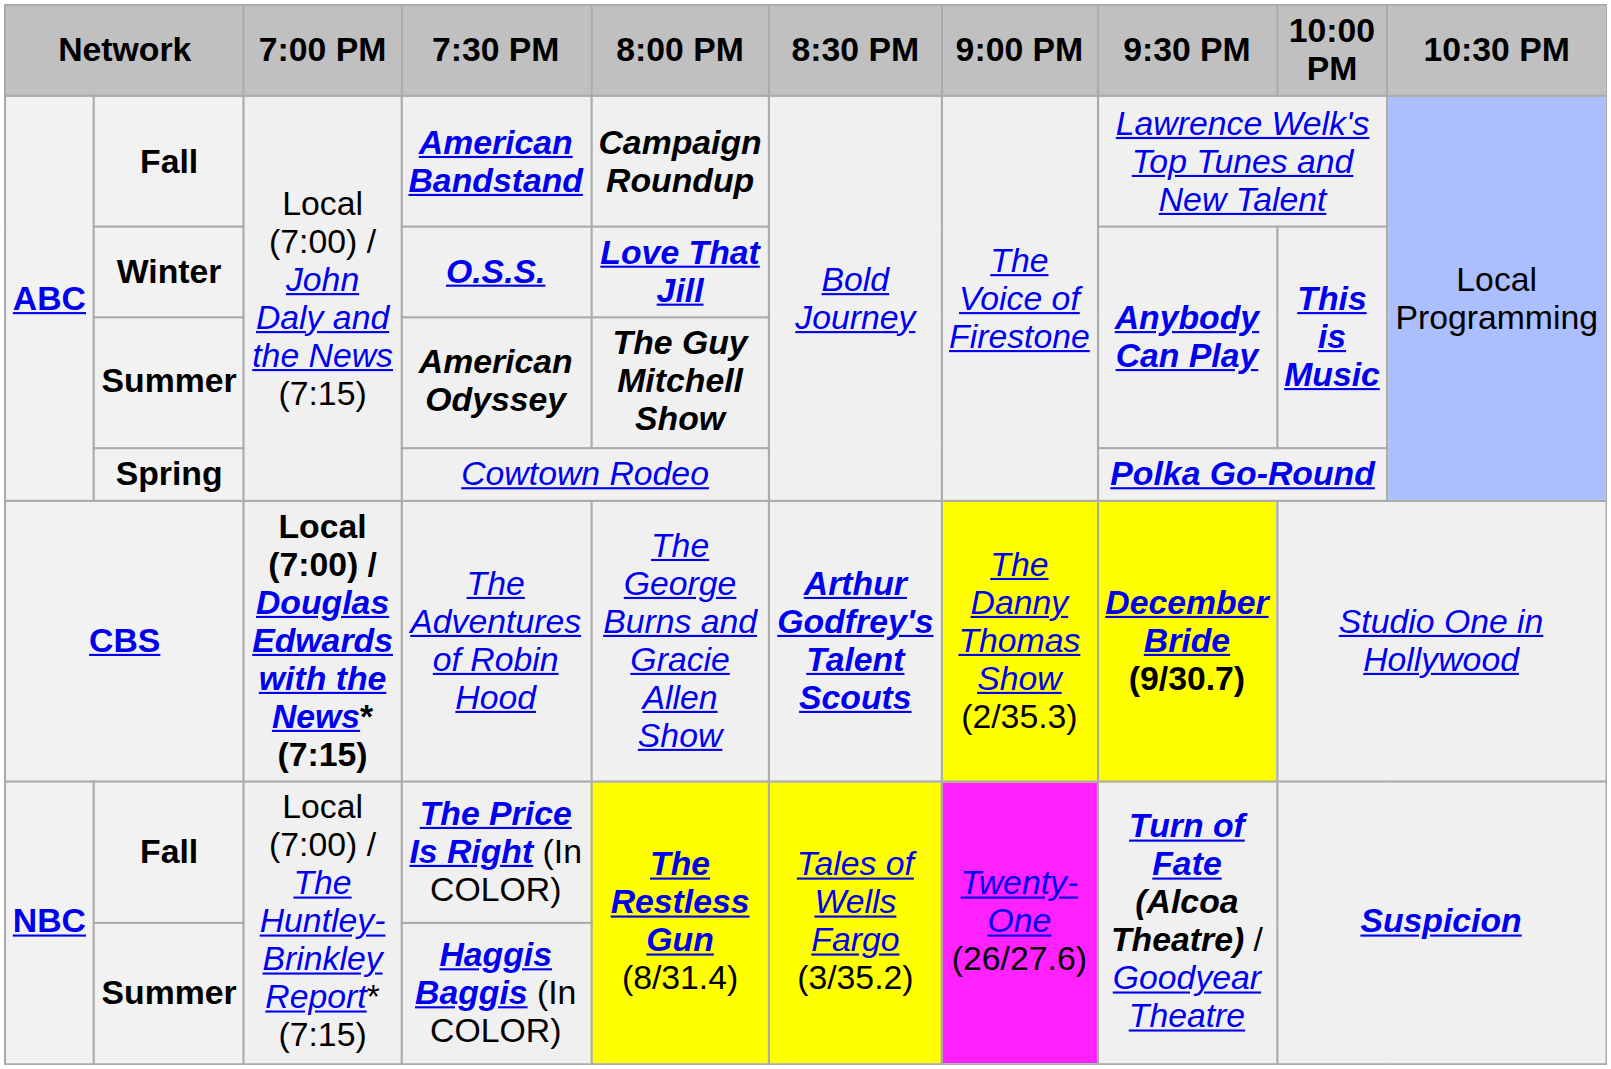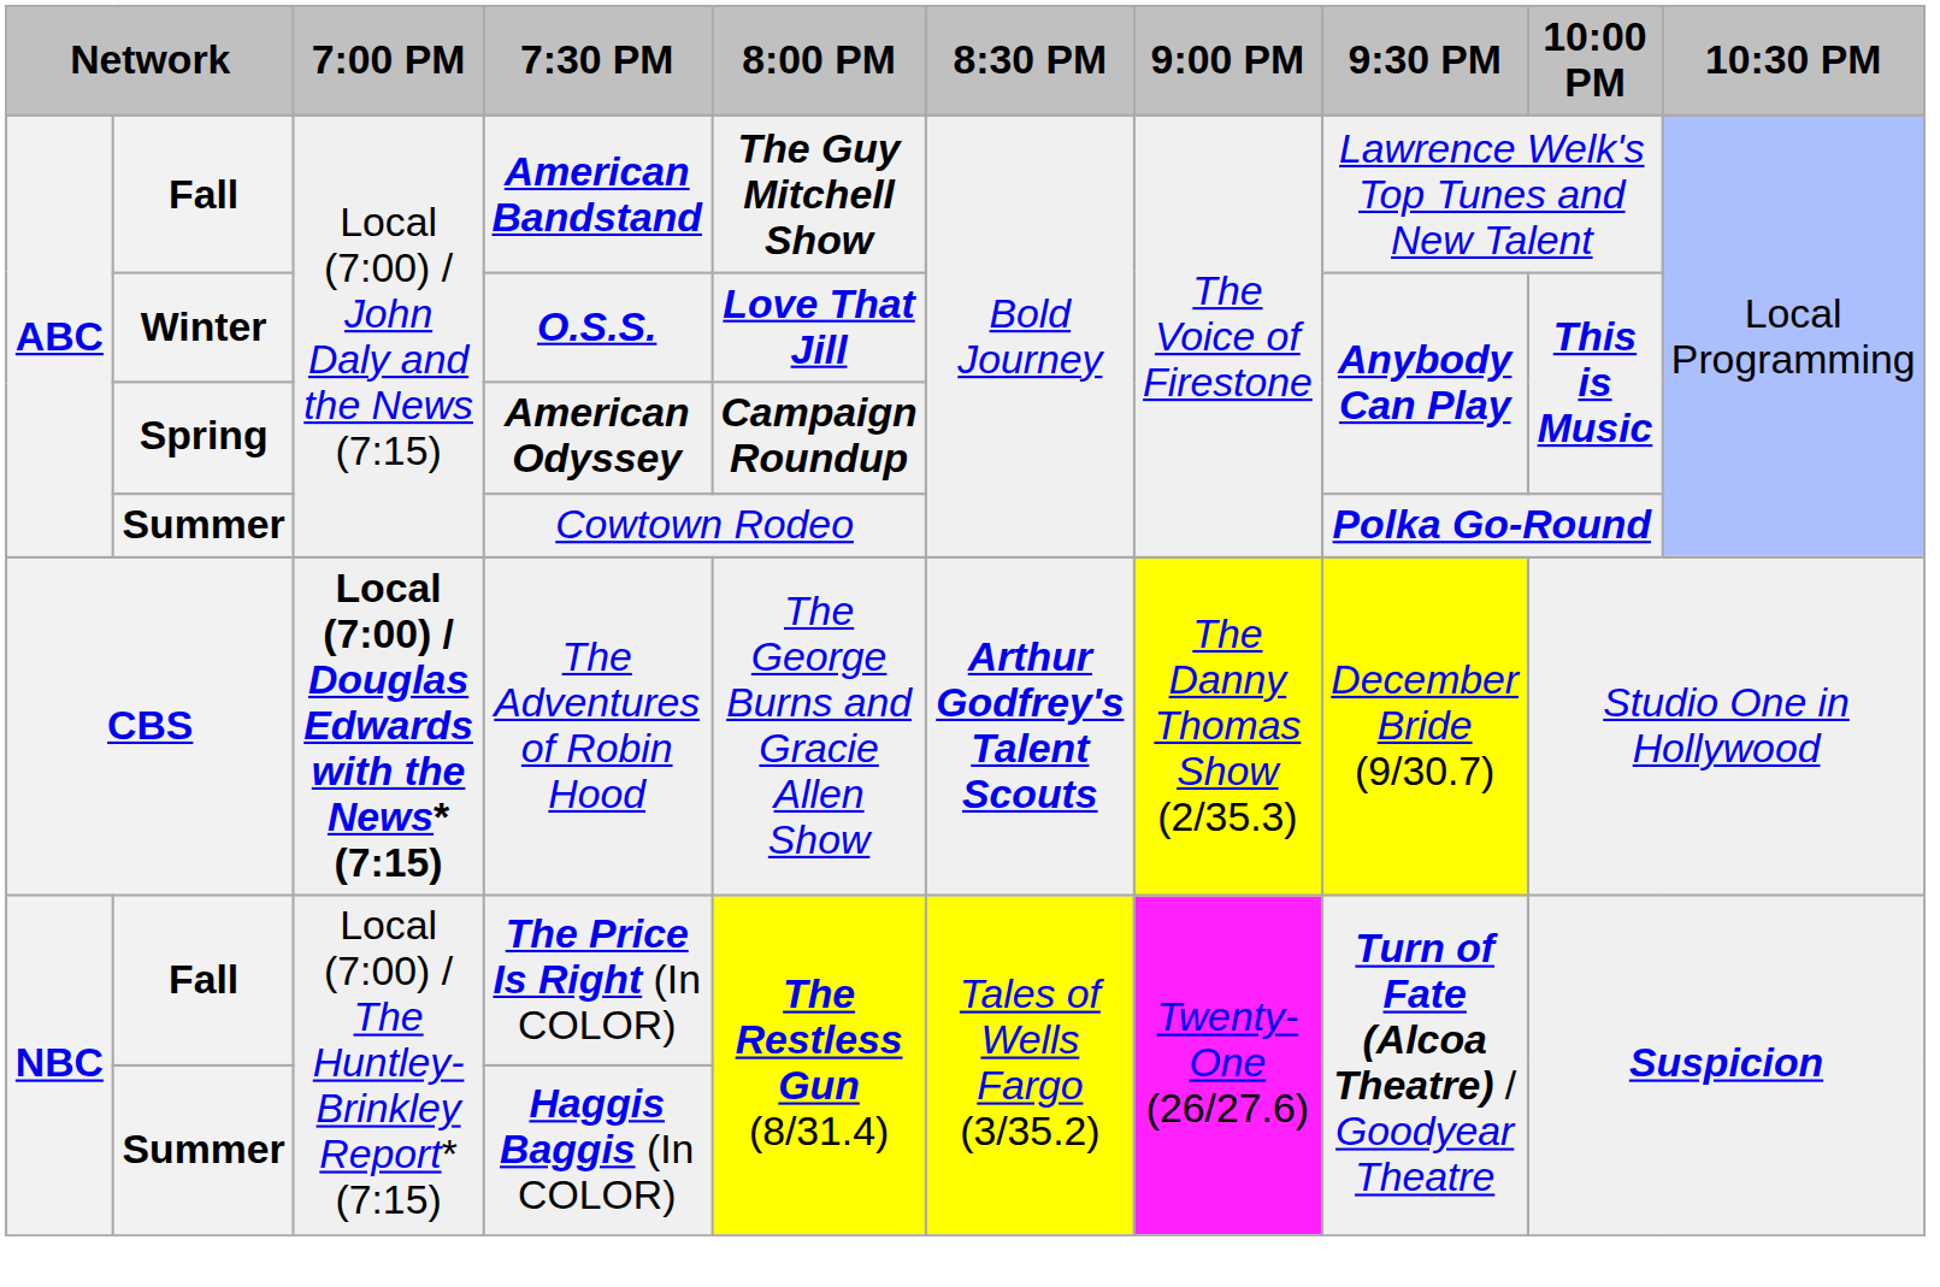American Bandstand | 8:00 PM: Campaign Roundup -> The Guy Mitchell Show
American Odyssey | column 2: Summer -> Spring
American Odyssey | 8:00 PM: The Guy Mitchell Show -> Campaign Roundup
Cowtown Rodeo | column 2: Spring -> Summer
The Adventures of Robin Hood | 9:30 PM: bold -> normal
